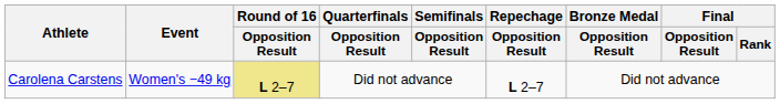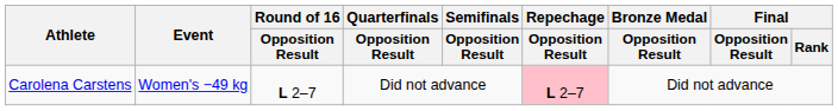Carolena Carstens | Round of 16 / Opposition Result: khaki background -> no background
Carolena Carstens | Repechage / Opposition Result: no background -> pink background
